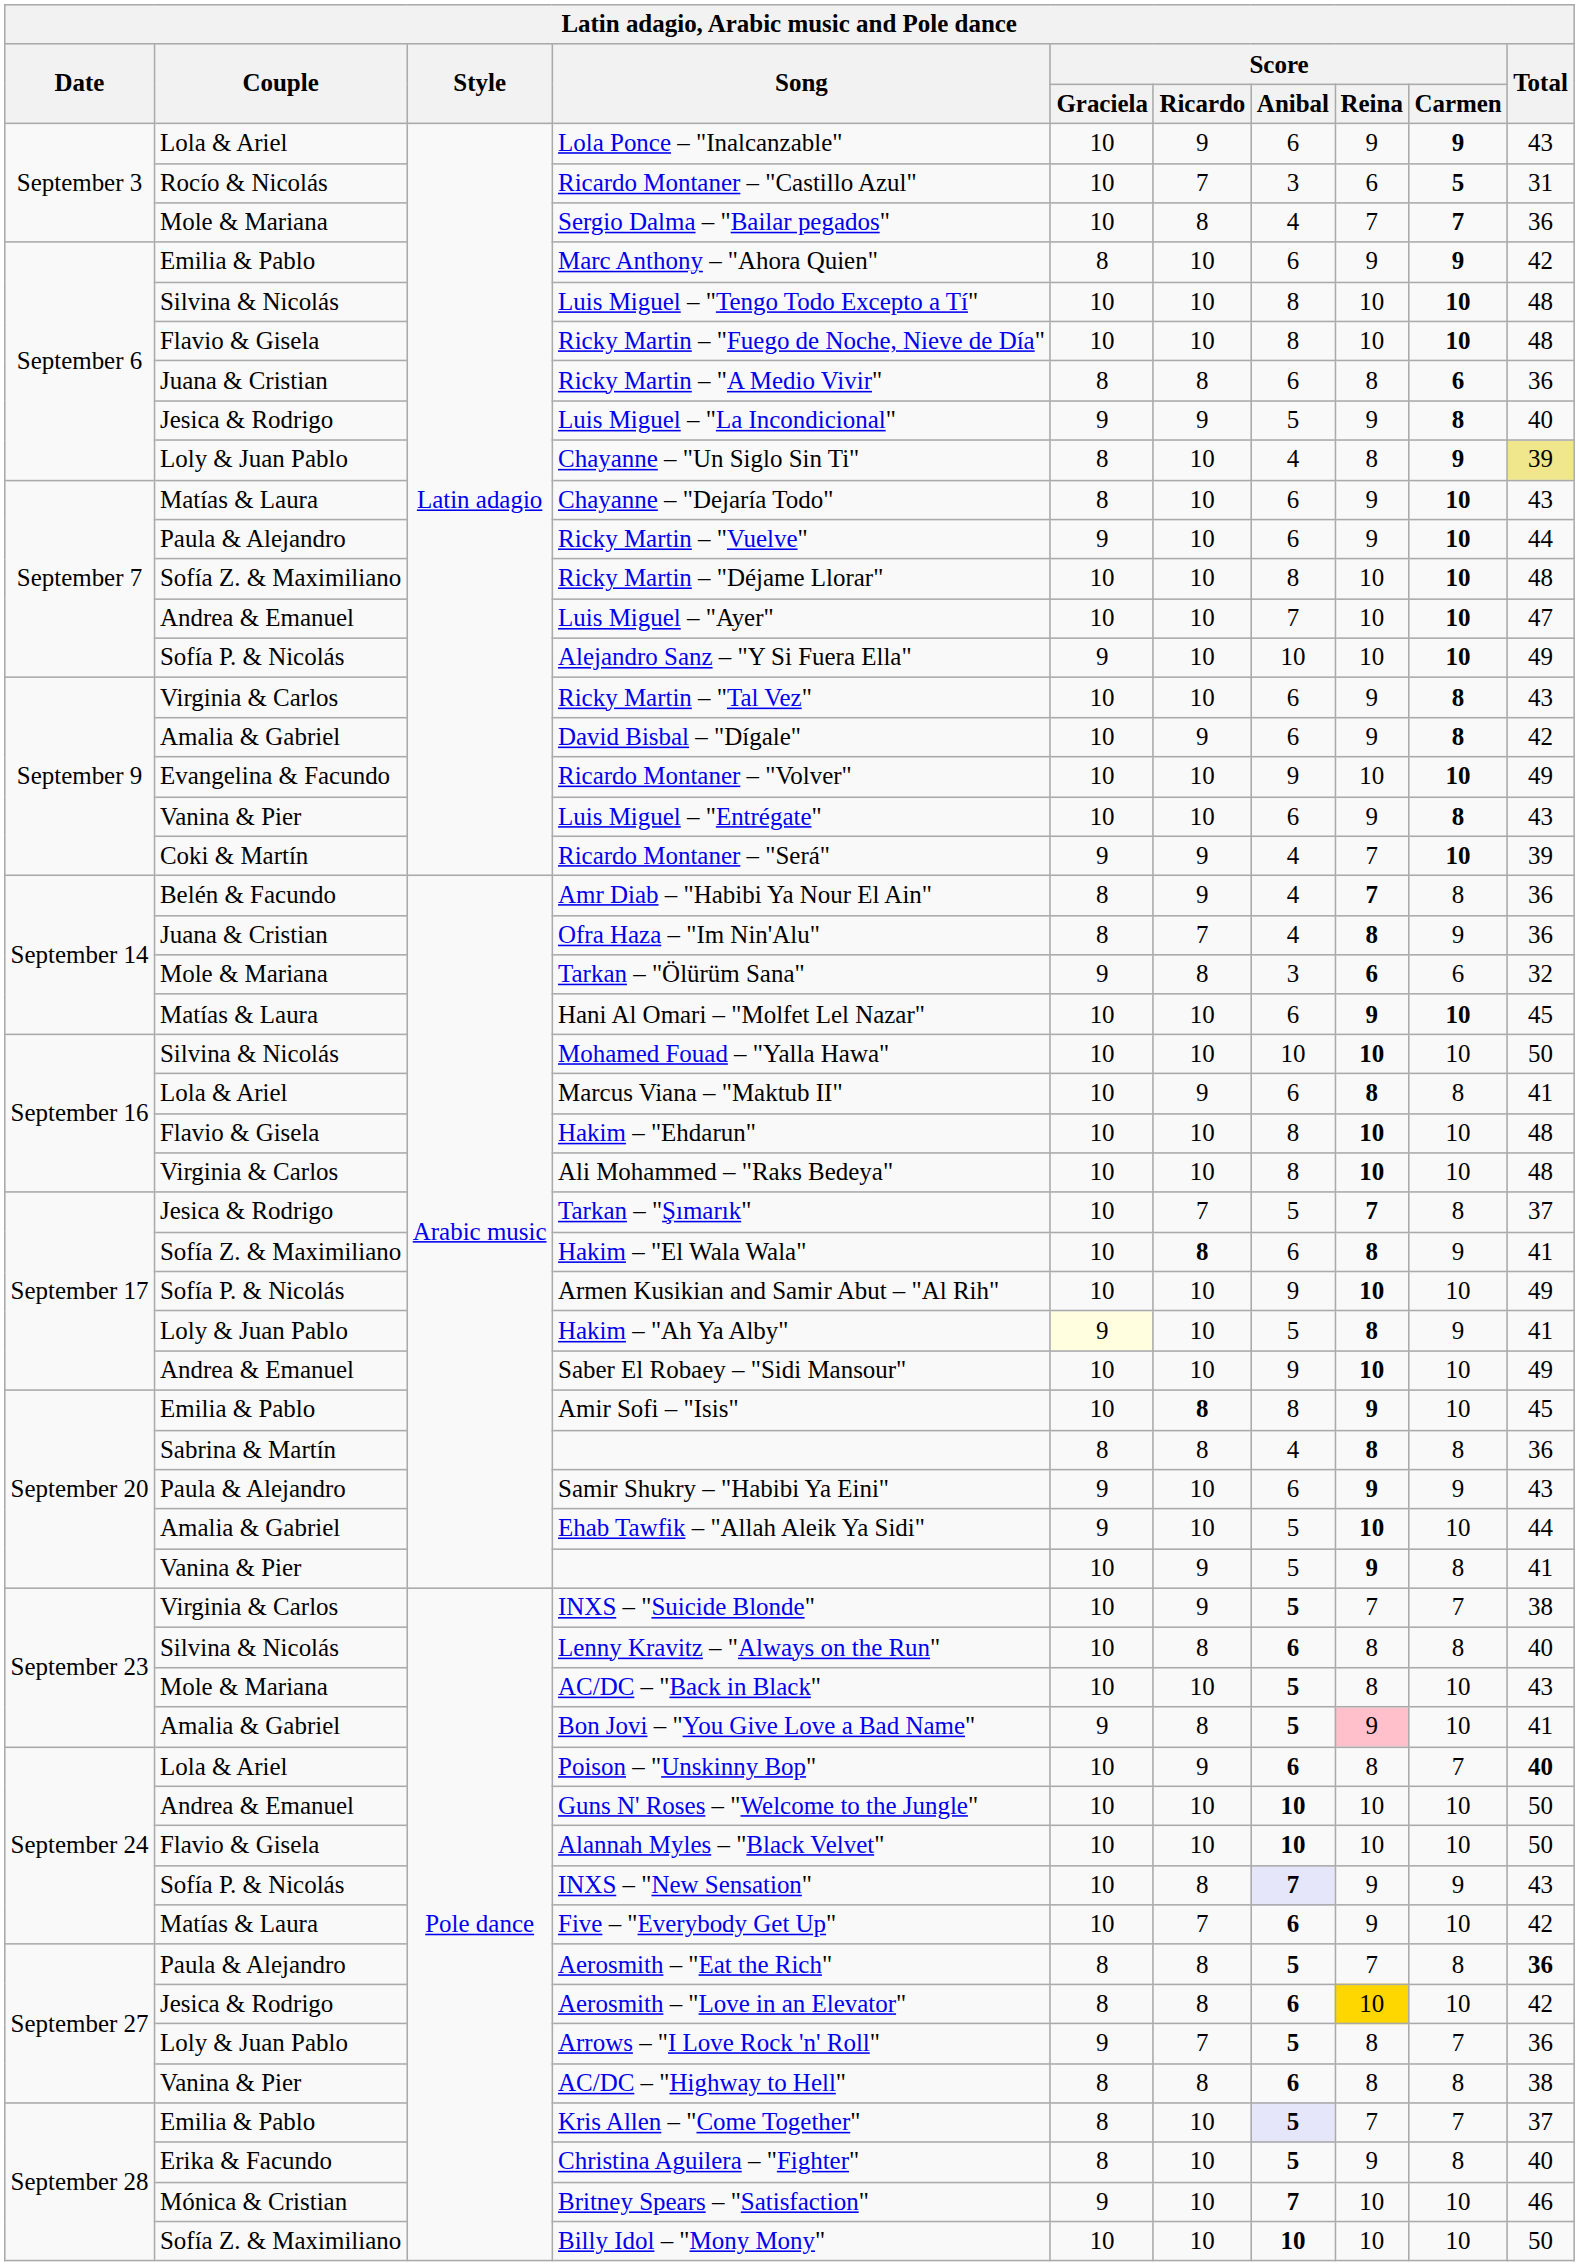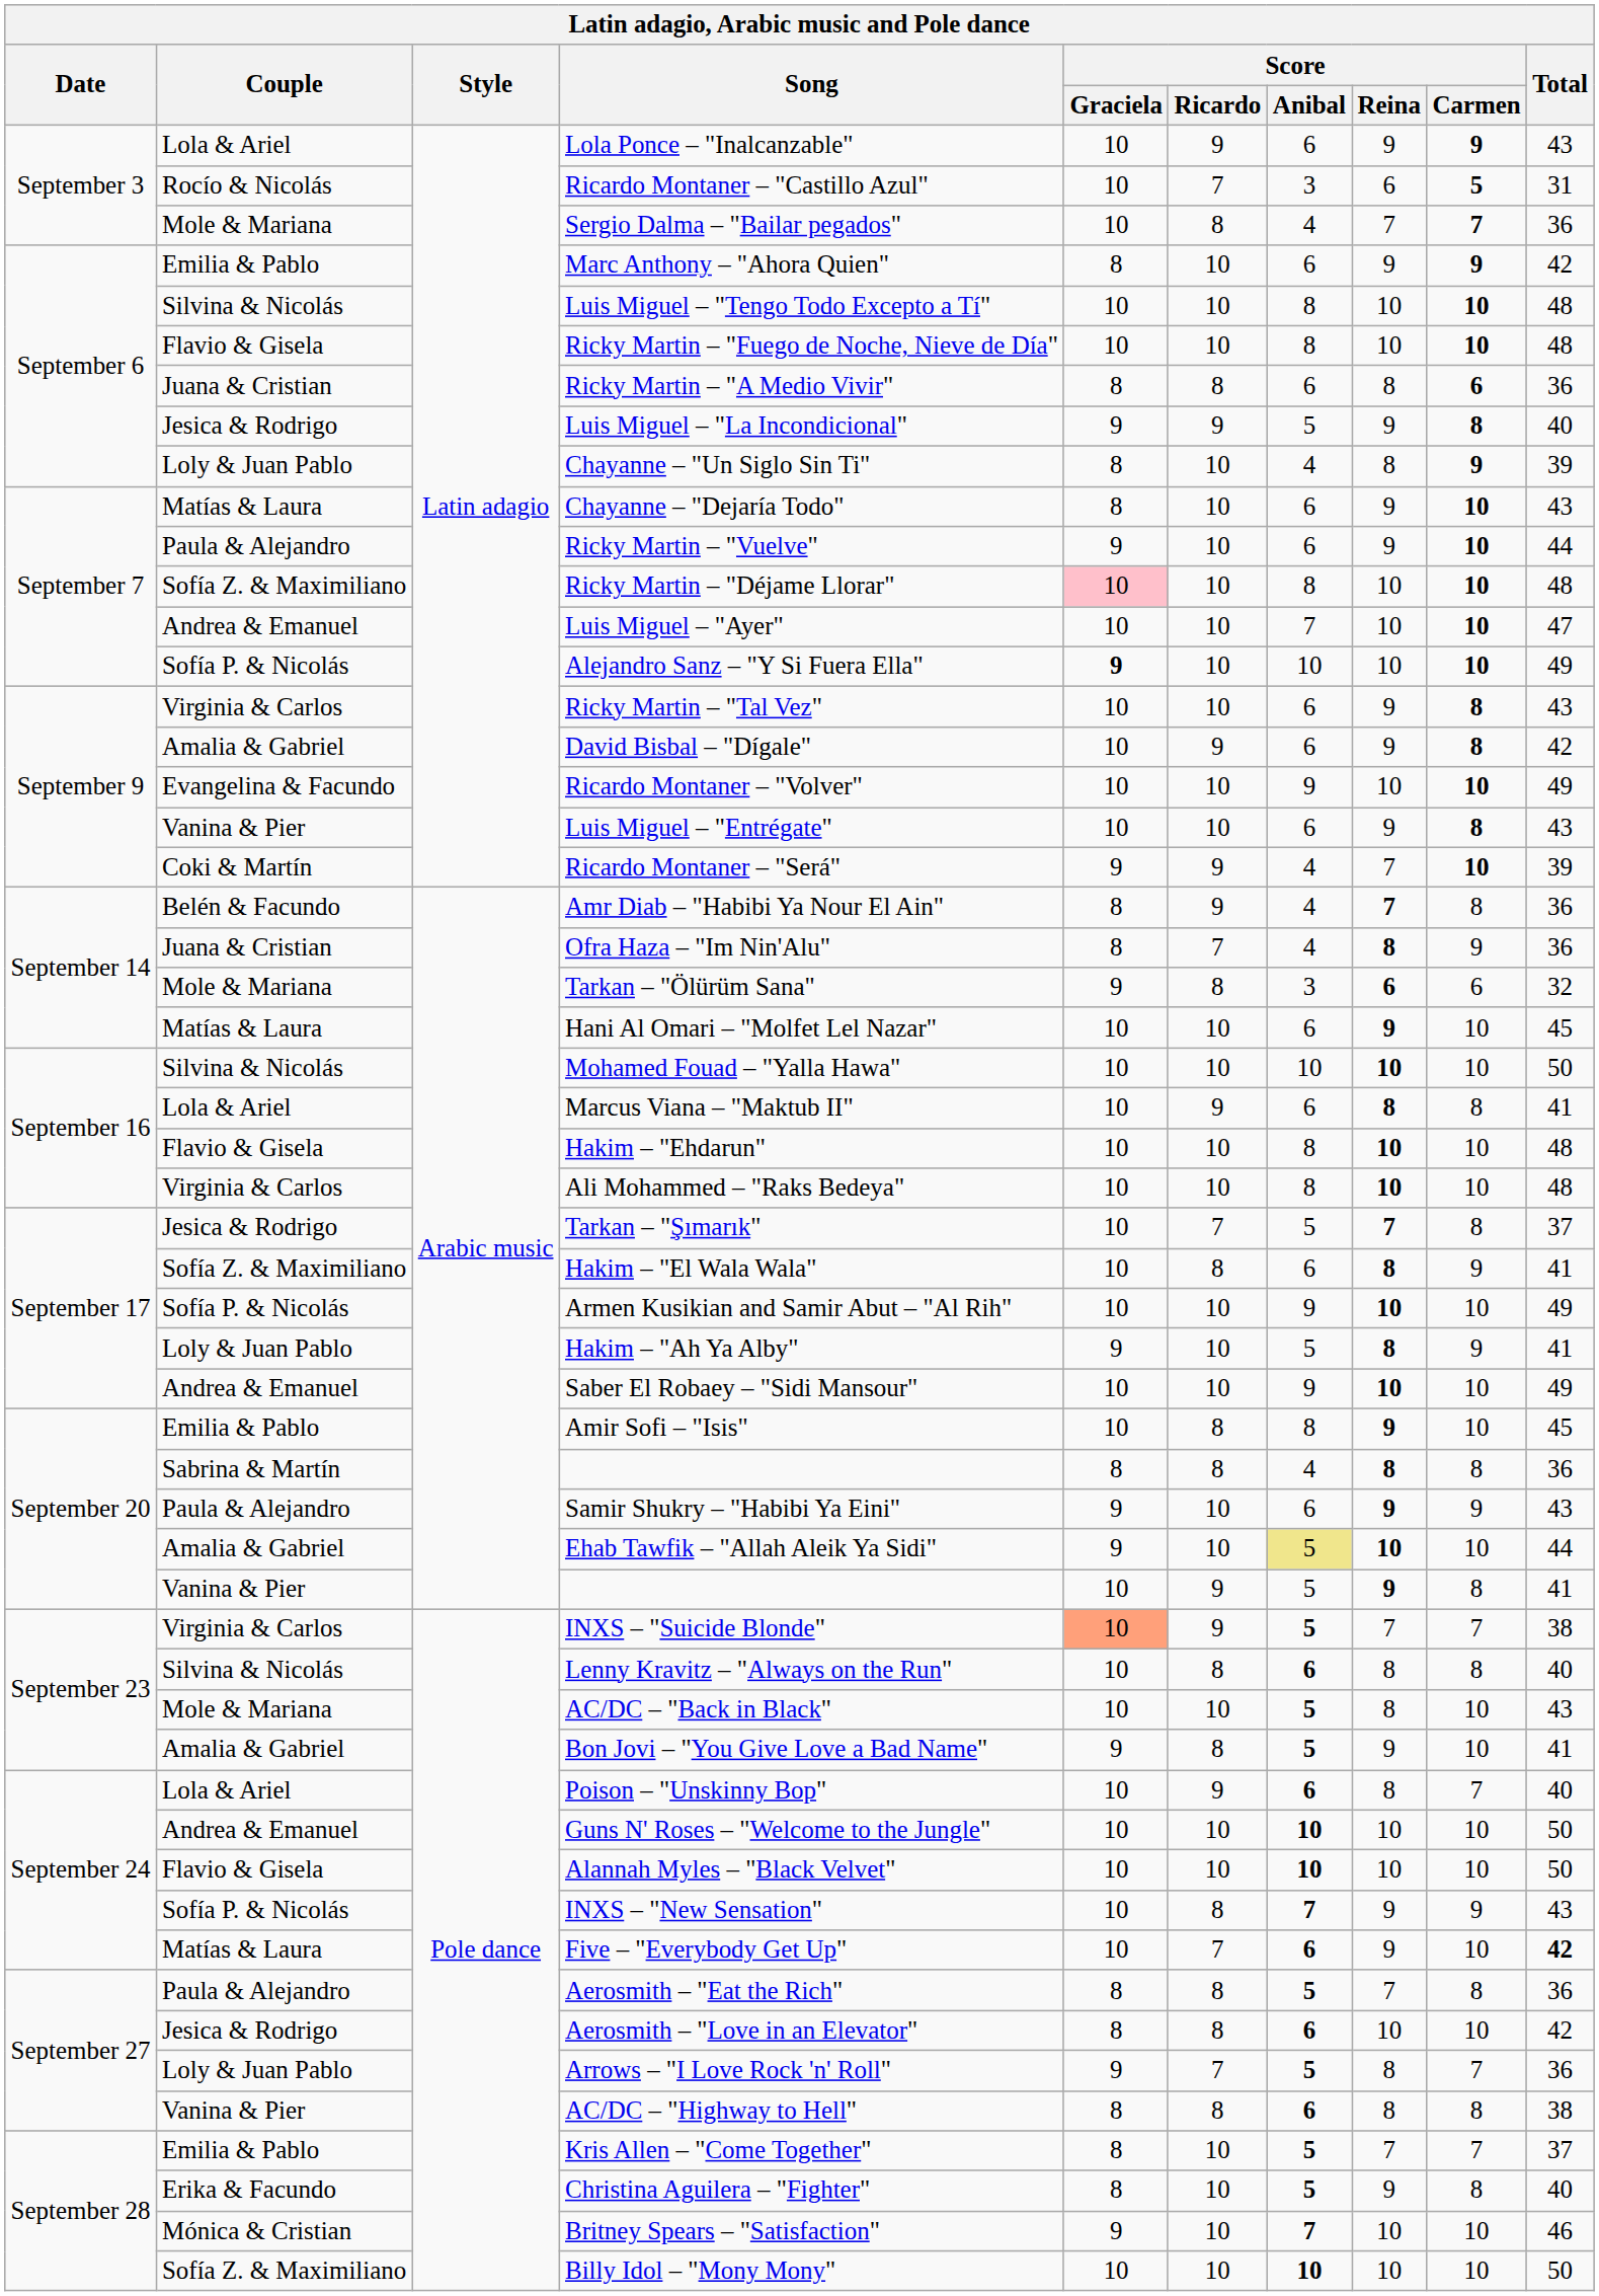Chayanne – "Un Siglo Sin Ti" | Total: khaki background -> no background
Ricky Martin – "Déjame Llorar" | Score / Graciela: no background -> pink background
Alejandro Sanz – "Y Si Fuera Ella" | Score / Graciela: normal -> bold
Hani Al Omari – "Molfet Lel Nazar" | Score / Carmen: bold -> normal
Hakim – "El Wala Wala" | Score / Ricardo: bold -> normal
Hakim – "Ah Ya Alby" | Score / Graciela: lightyellow background -> no background
Amir Sofi – "Isis" | Score / Ricardo: bold -> normal
Ehab Tawfik – "Allah Aleik Ya Sidi" | Score / Anibal: no background -> khaki background
INXS – "Suicide Blonde" | Score / Graciela: no background -> lightsalmon background
Bon Jovi – "You Give Love a Bad Name" | Score / Reina: pink background -> no background
Poison – "Unskinny Bop" | Total: bold -> normal
INXS – "New Sensation" | Score / Anibal: lavender background -> no background
Five – "Everybody Get Up" | Total: normal -> bold
Aerosmith – "Eat the Rich" | Total: bold -> normal
Aerosmith – "Love in an Elevator" | Score / Reina: gold background -> no background
Kris Allen – "Come Together" | Score / Anibal: lavender background -> no background
